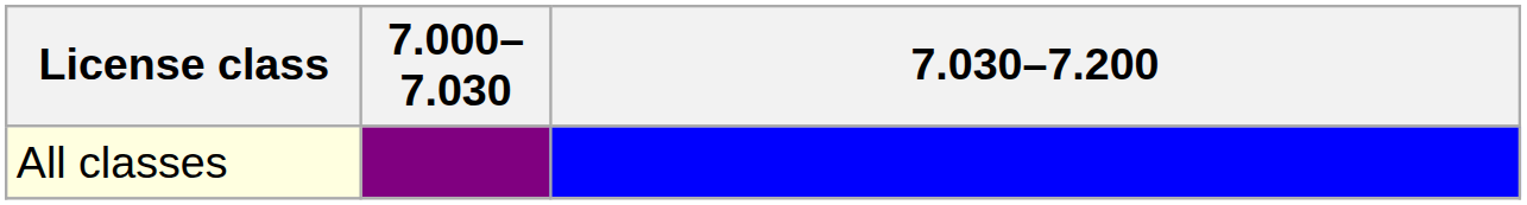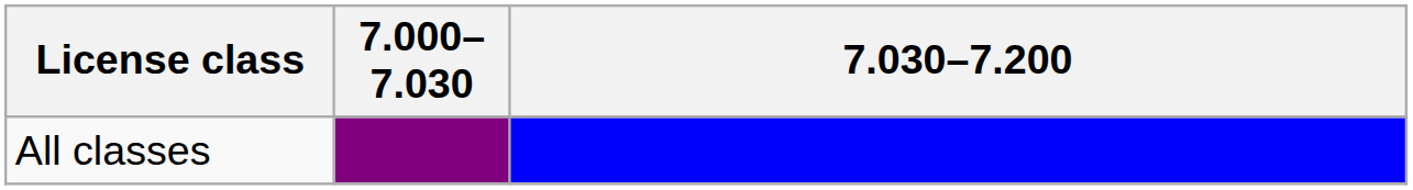row 2 | License class: lightyellow background -> no background
